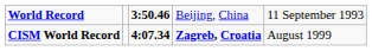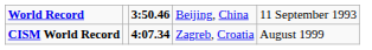CISM World Record | column 4: bold -> normal
